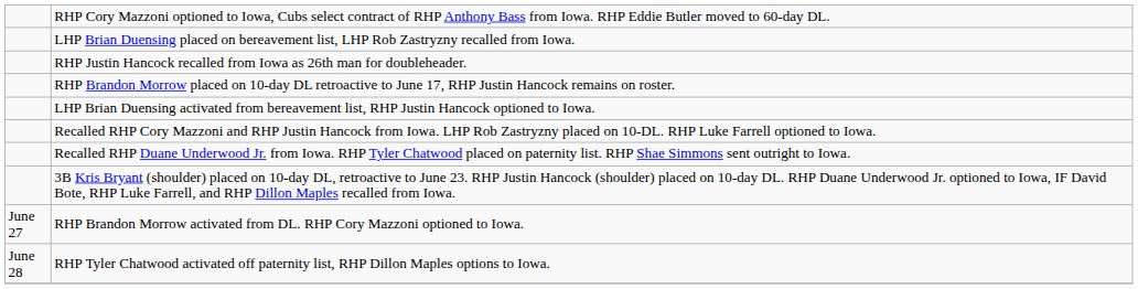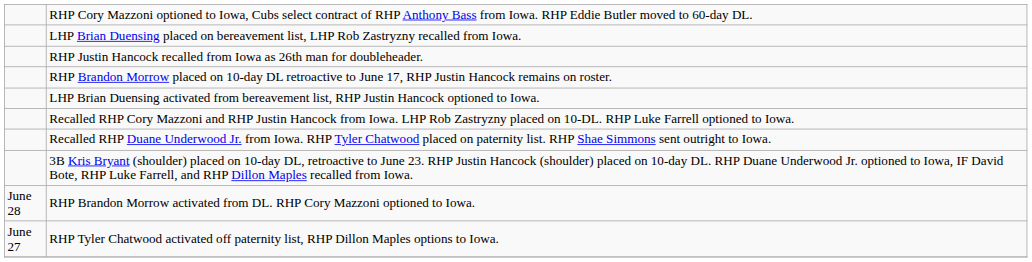row 9 | column 1: June 27 -> June 28
row 10 | column 1: June 28 -> June 27
